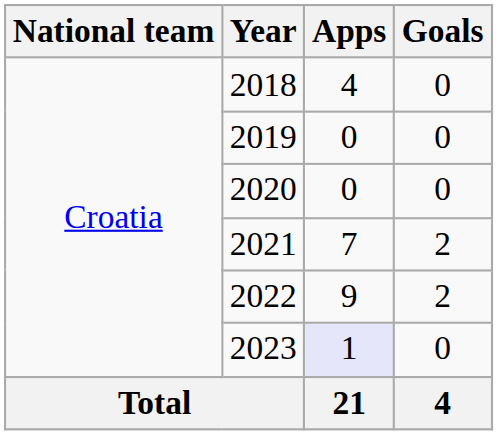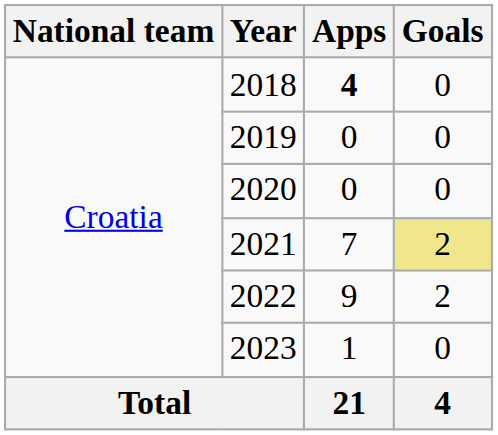2018 | Apps: normal -> bold
2021 | Goals: no background -> khaki background
2023 | Apps: lavender background -> no background
